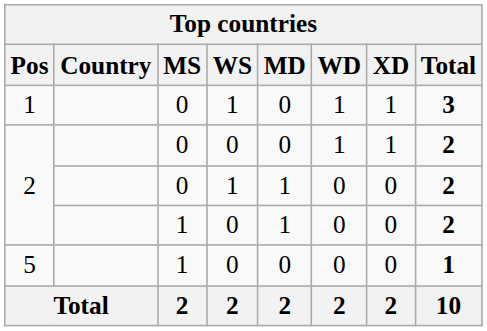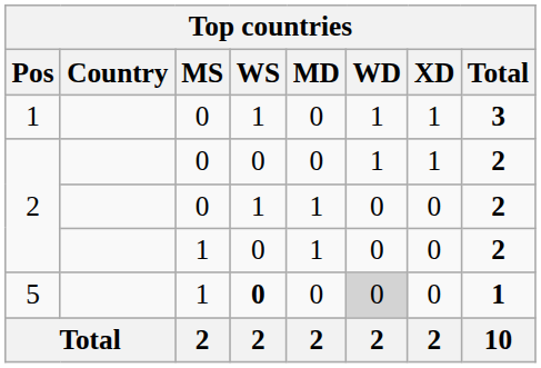5 | WS: normal -> bold
5 | WD: no background -> lightgrey background
